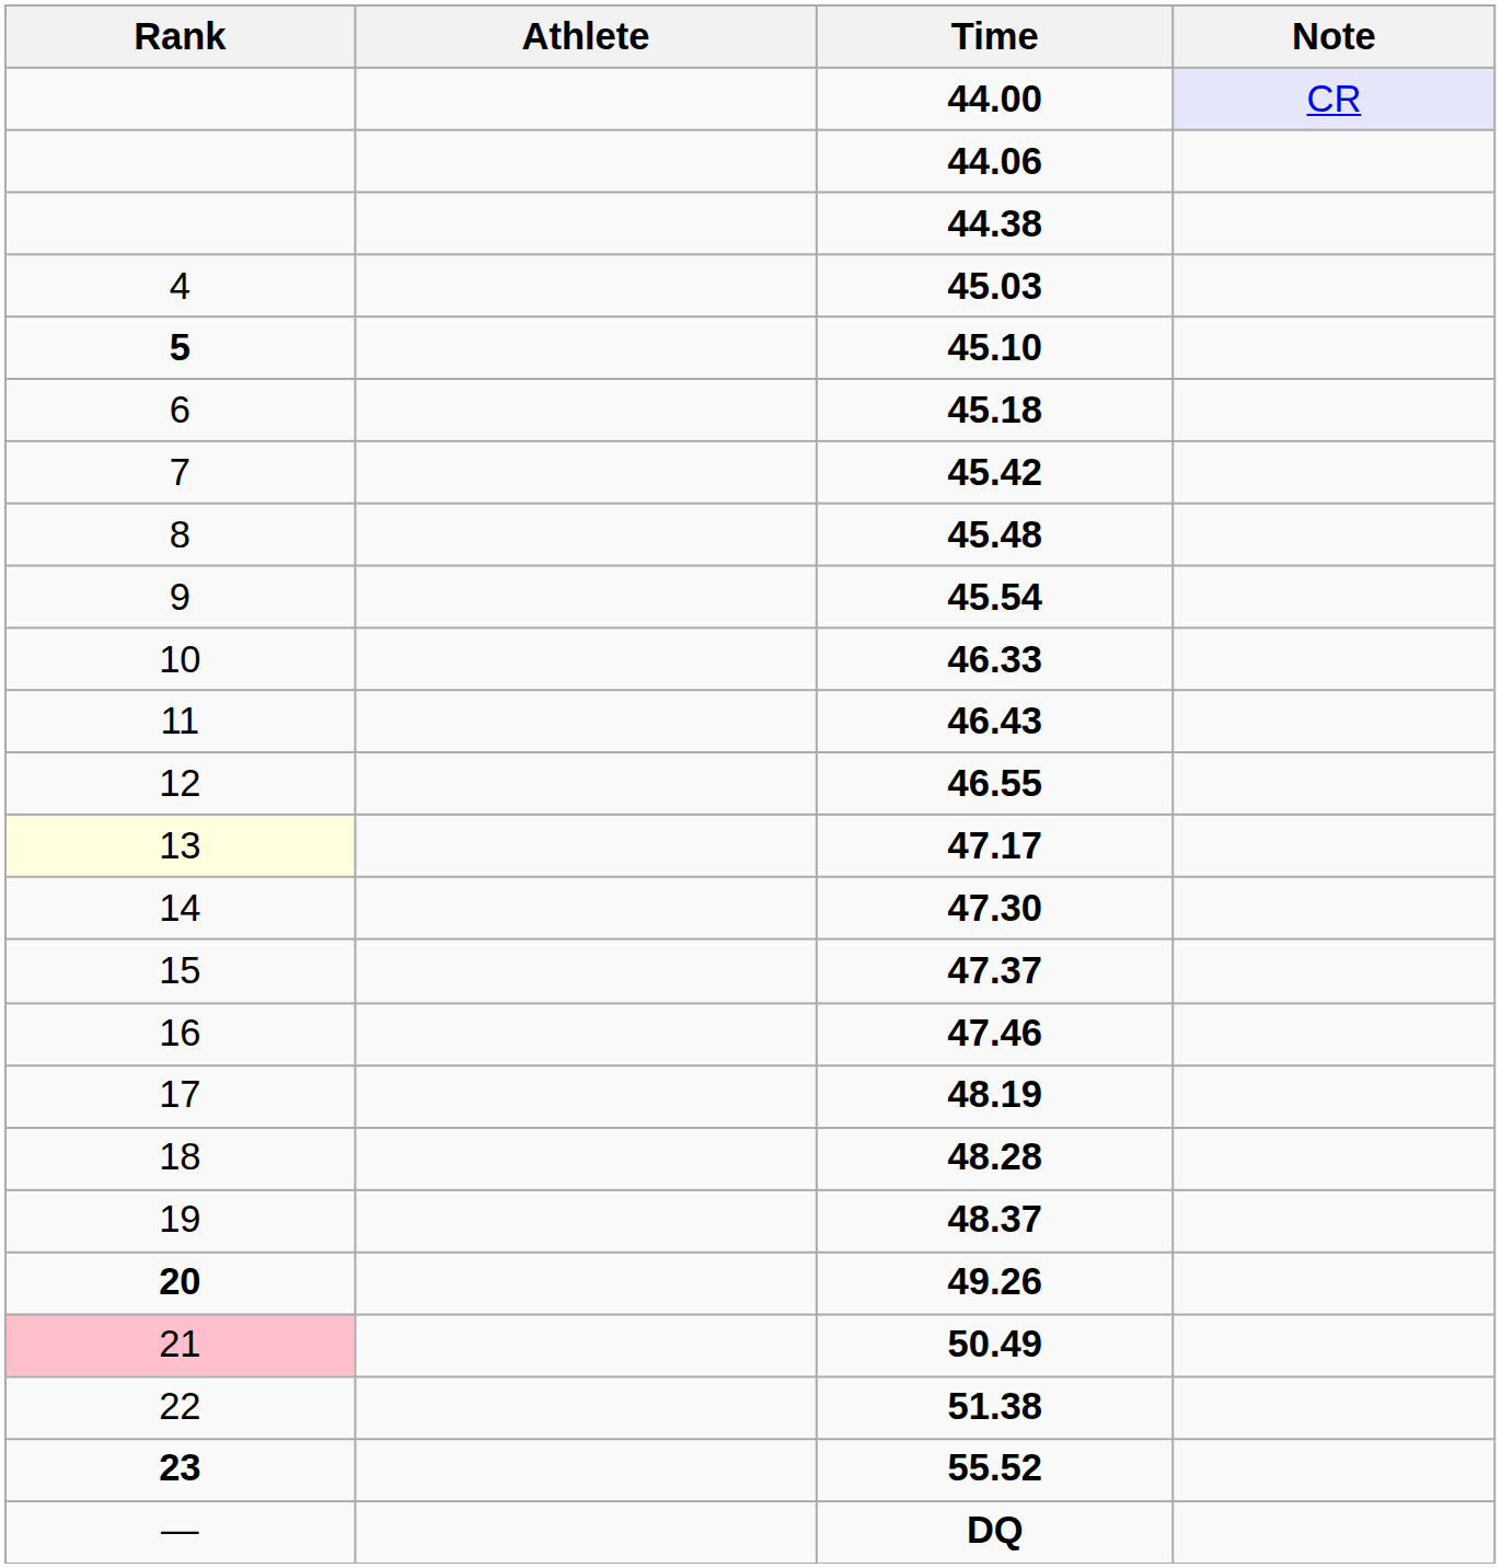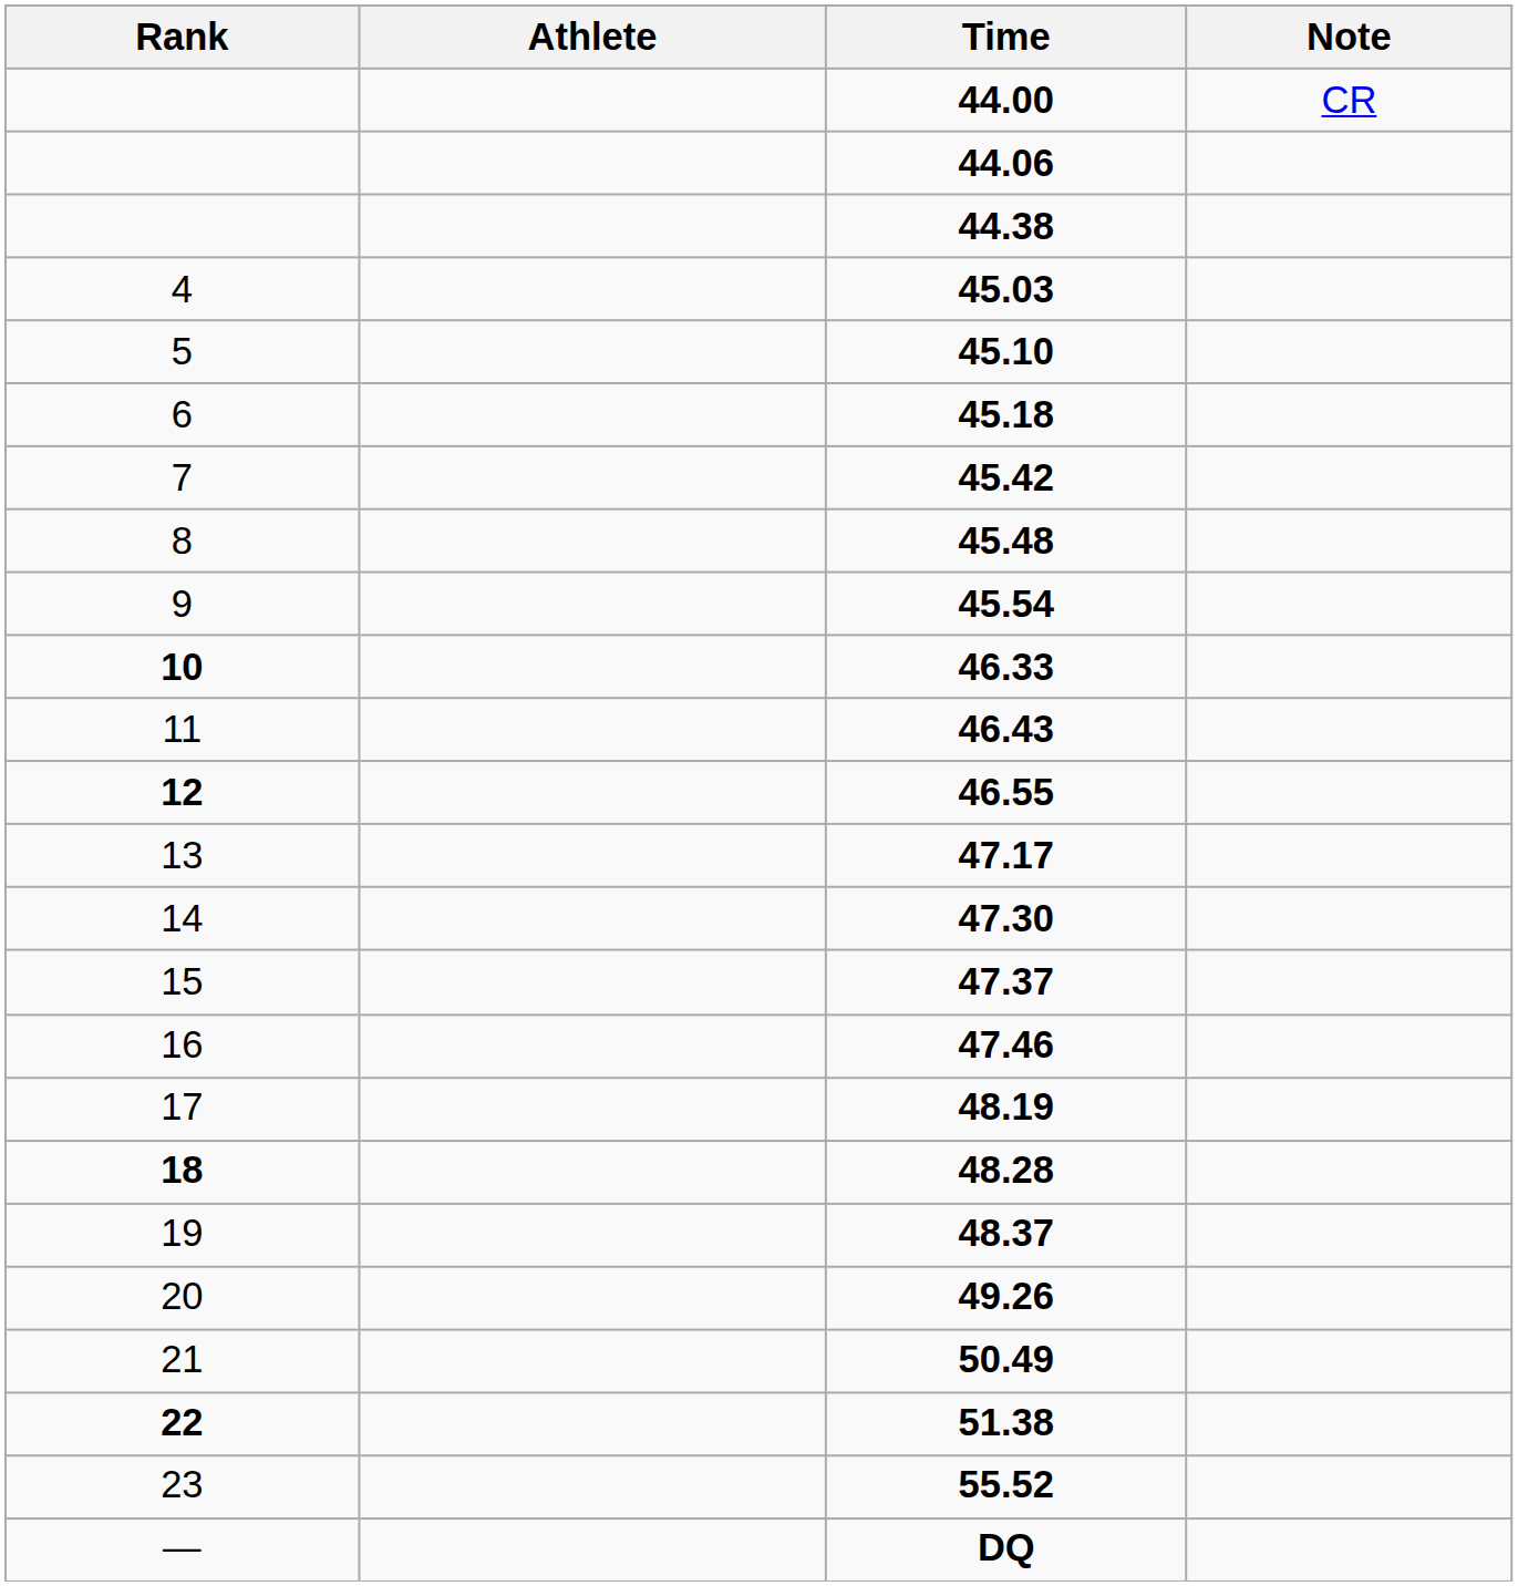44.00 | Note: lavender background -> no background
45.10 | Rank: bold -> normal
46.33 | Rank: normal -> bold
46.55 | Rank: normal -> bold
47.17 | Rank: lightyellow background -> no background
48.28 | Rank: normal -> bold
49.26 | Rank: bold -> normal
50.49 | Rank: pink background -> no background
51.38 | Rank: normal -> bold
55.52 | Rank: bold -> normal
